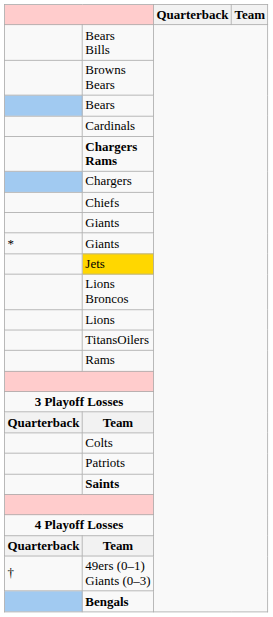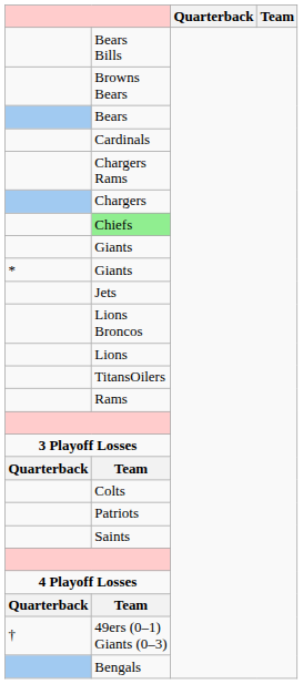Chargers Rams | column 2: bold -> normal
Chiefs | column 2: no background -> lightgreen background
Jets | column 2: gold background -> no background
Saints | column 2: bold -> normal
Bengals | column 2: bold -> normal
